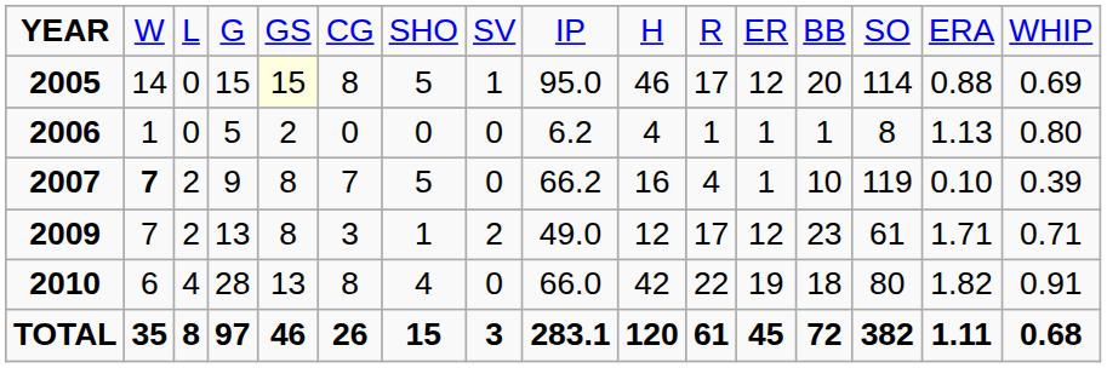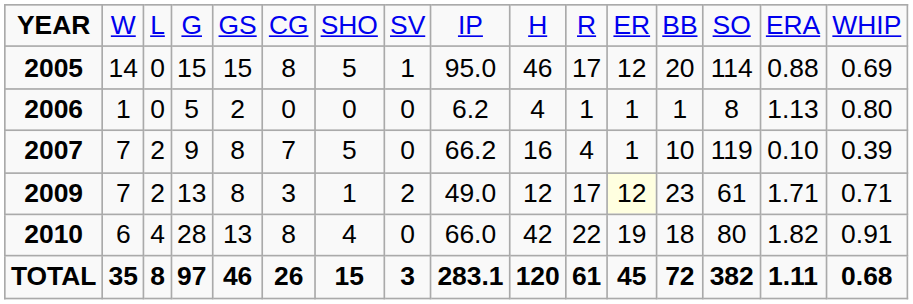2005 | column 5: lightyellow background -> no background
2007 | column 2: bold -> normal
2009 | column 12: no background -> lightyellow background
